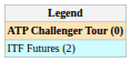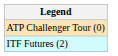row 2 | column 1: bold -> normal
